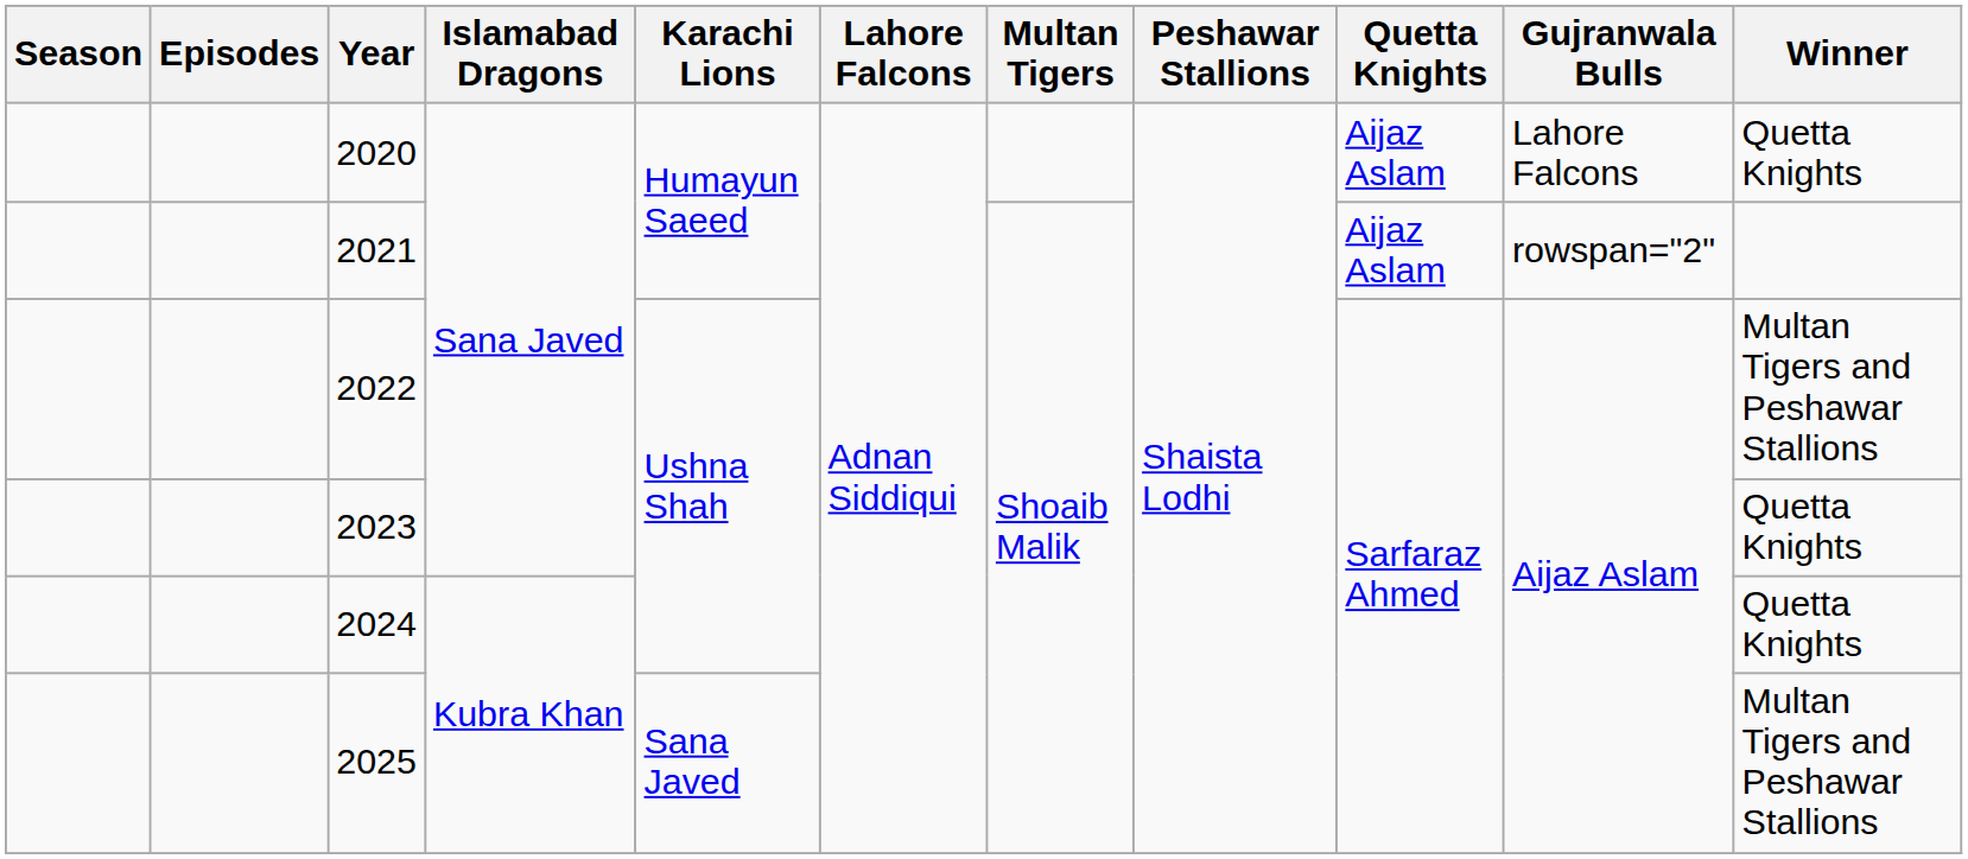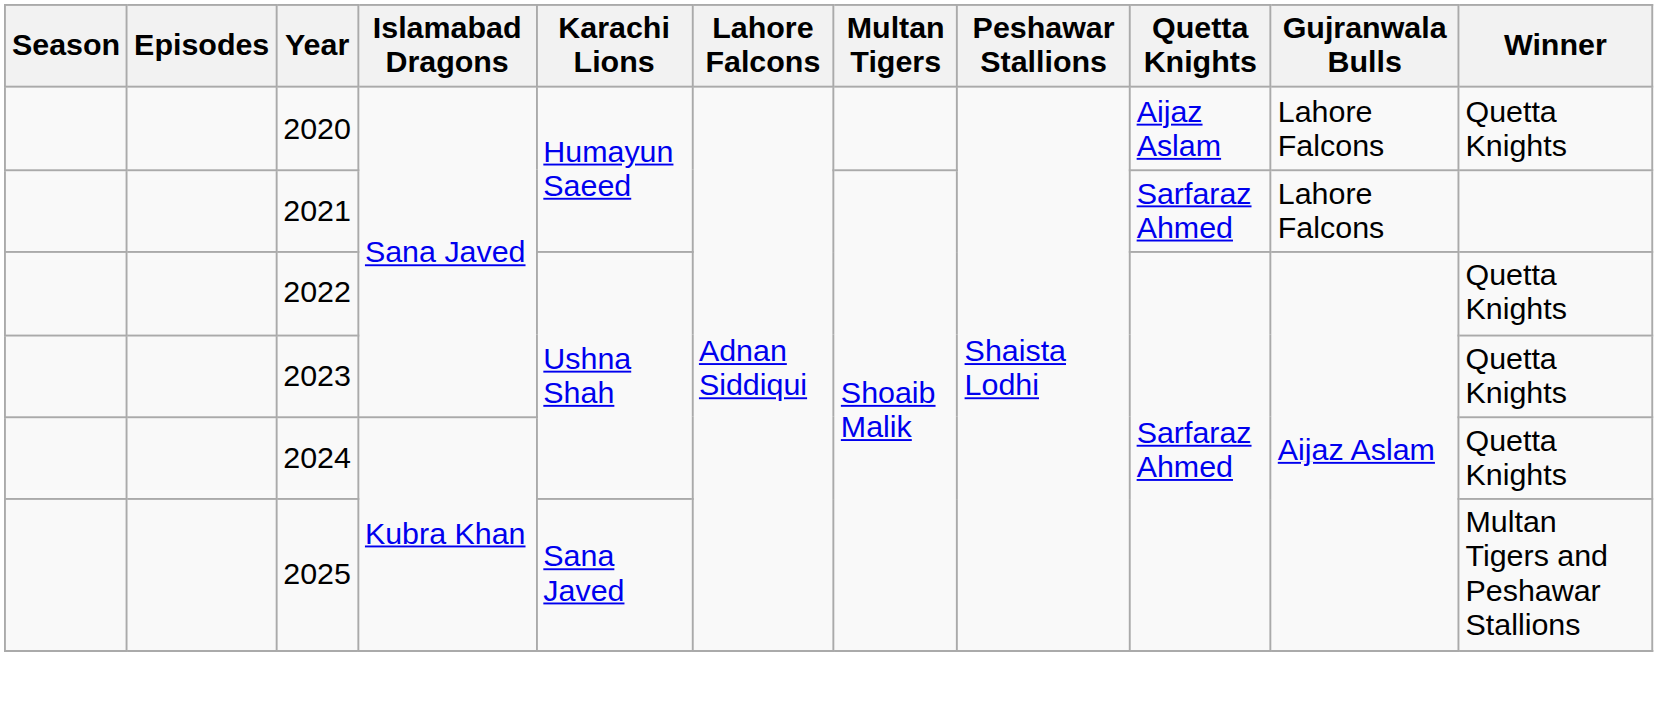2021 | Quetta Knights: Aijaz Aslam -> Sarfaraz Ahmed
2021 | Gujranwala Bulls: rowspan="2" -> Lahore Falcons
2022 | Winner: Multan Tigers and Peshawar Stallions -> Quetta Knights
